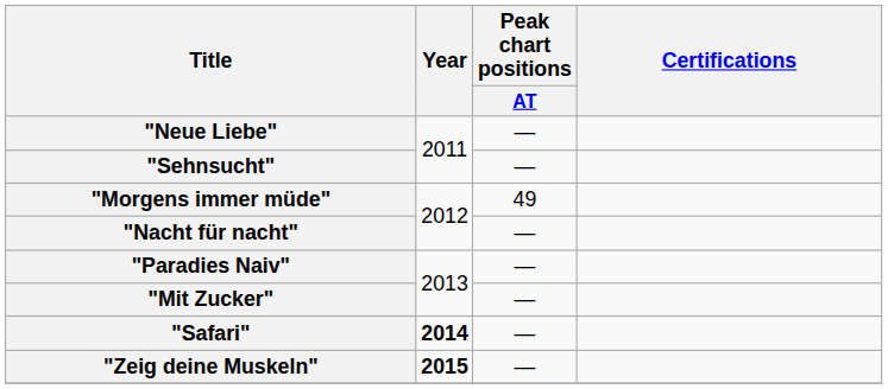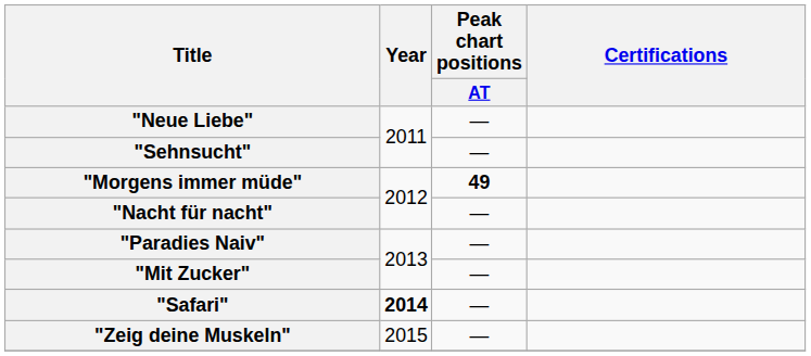"Morgens immer müde" | Peak chart positions / AT: normal -> bold
"Zeig deine Muskeln" | Year: bold -> normal
